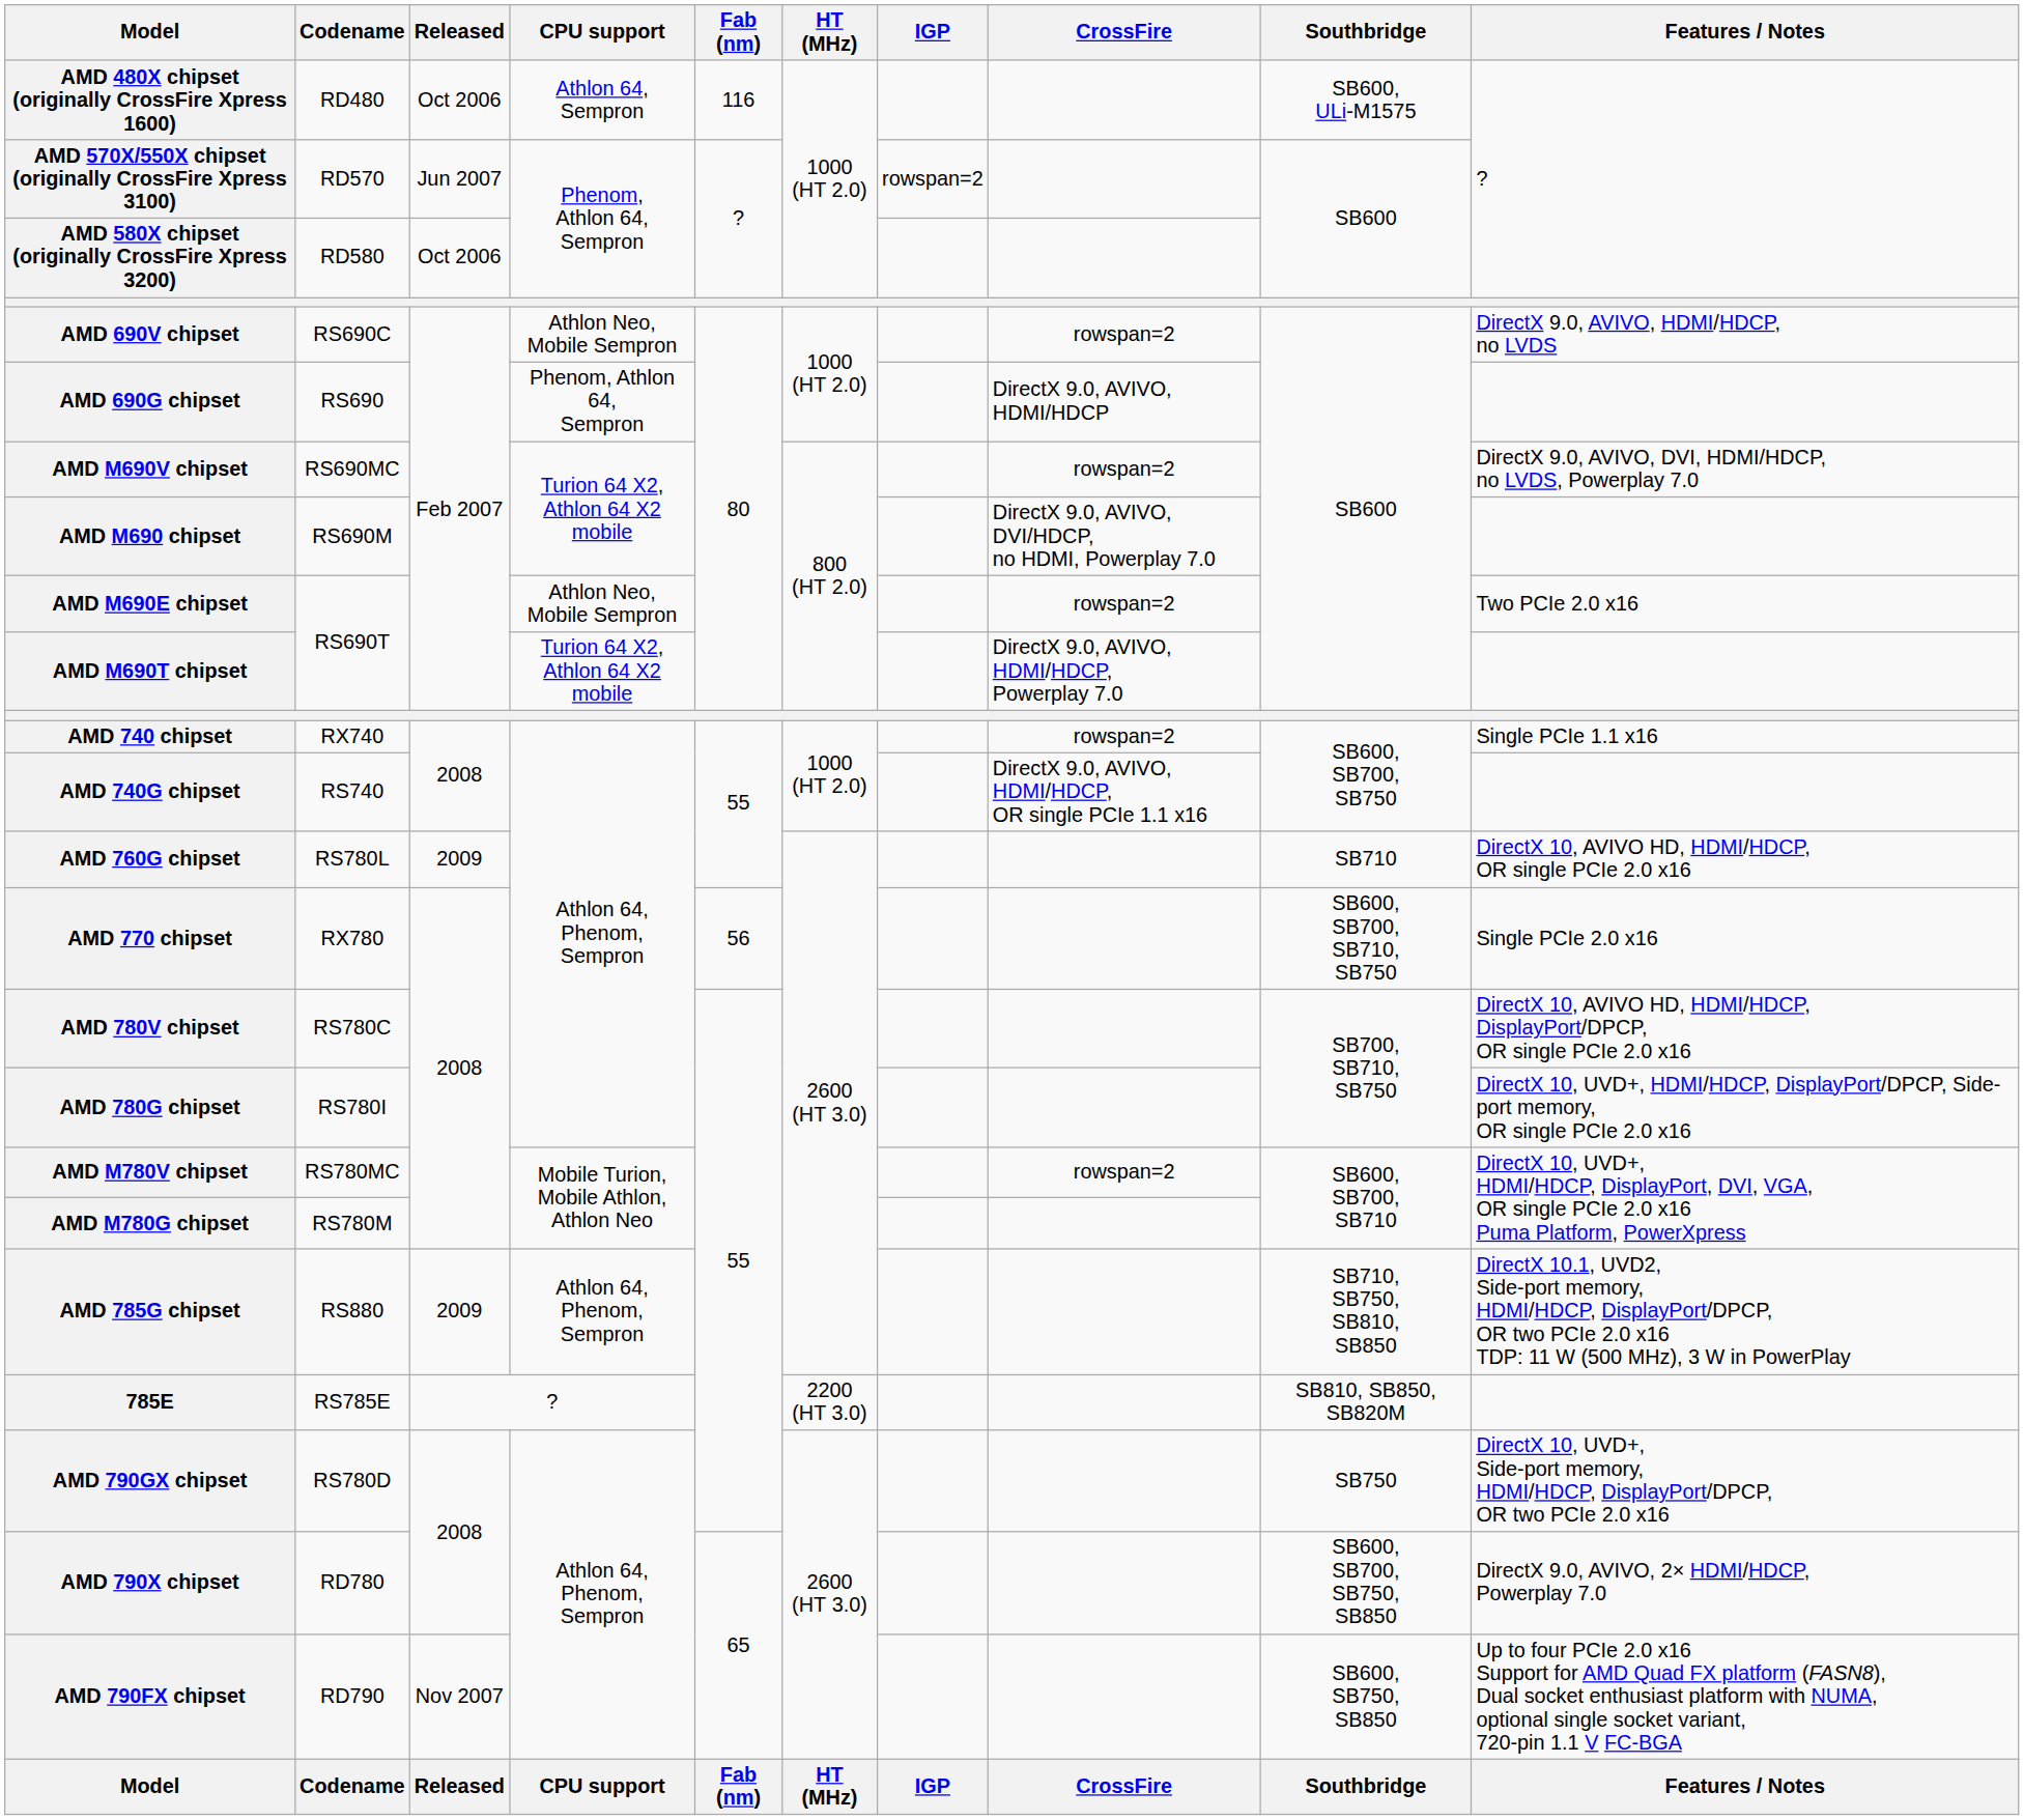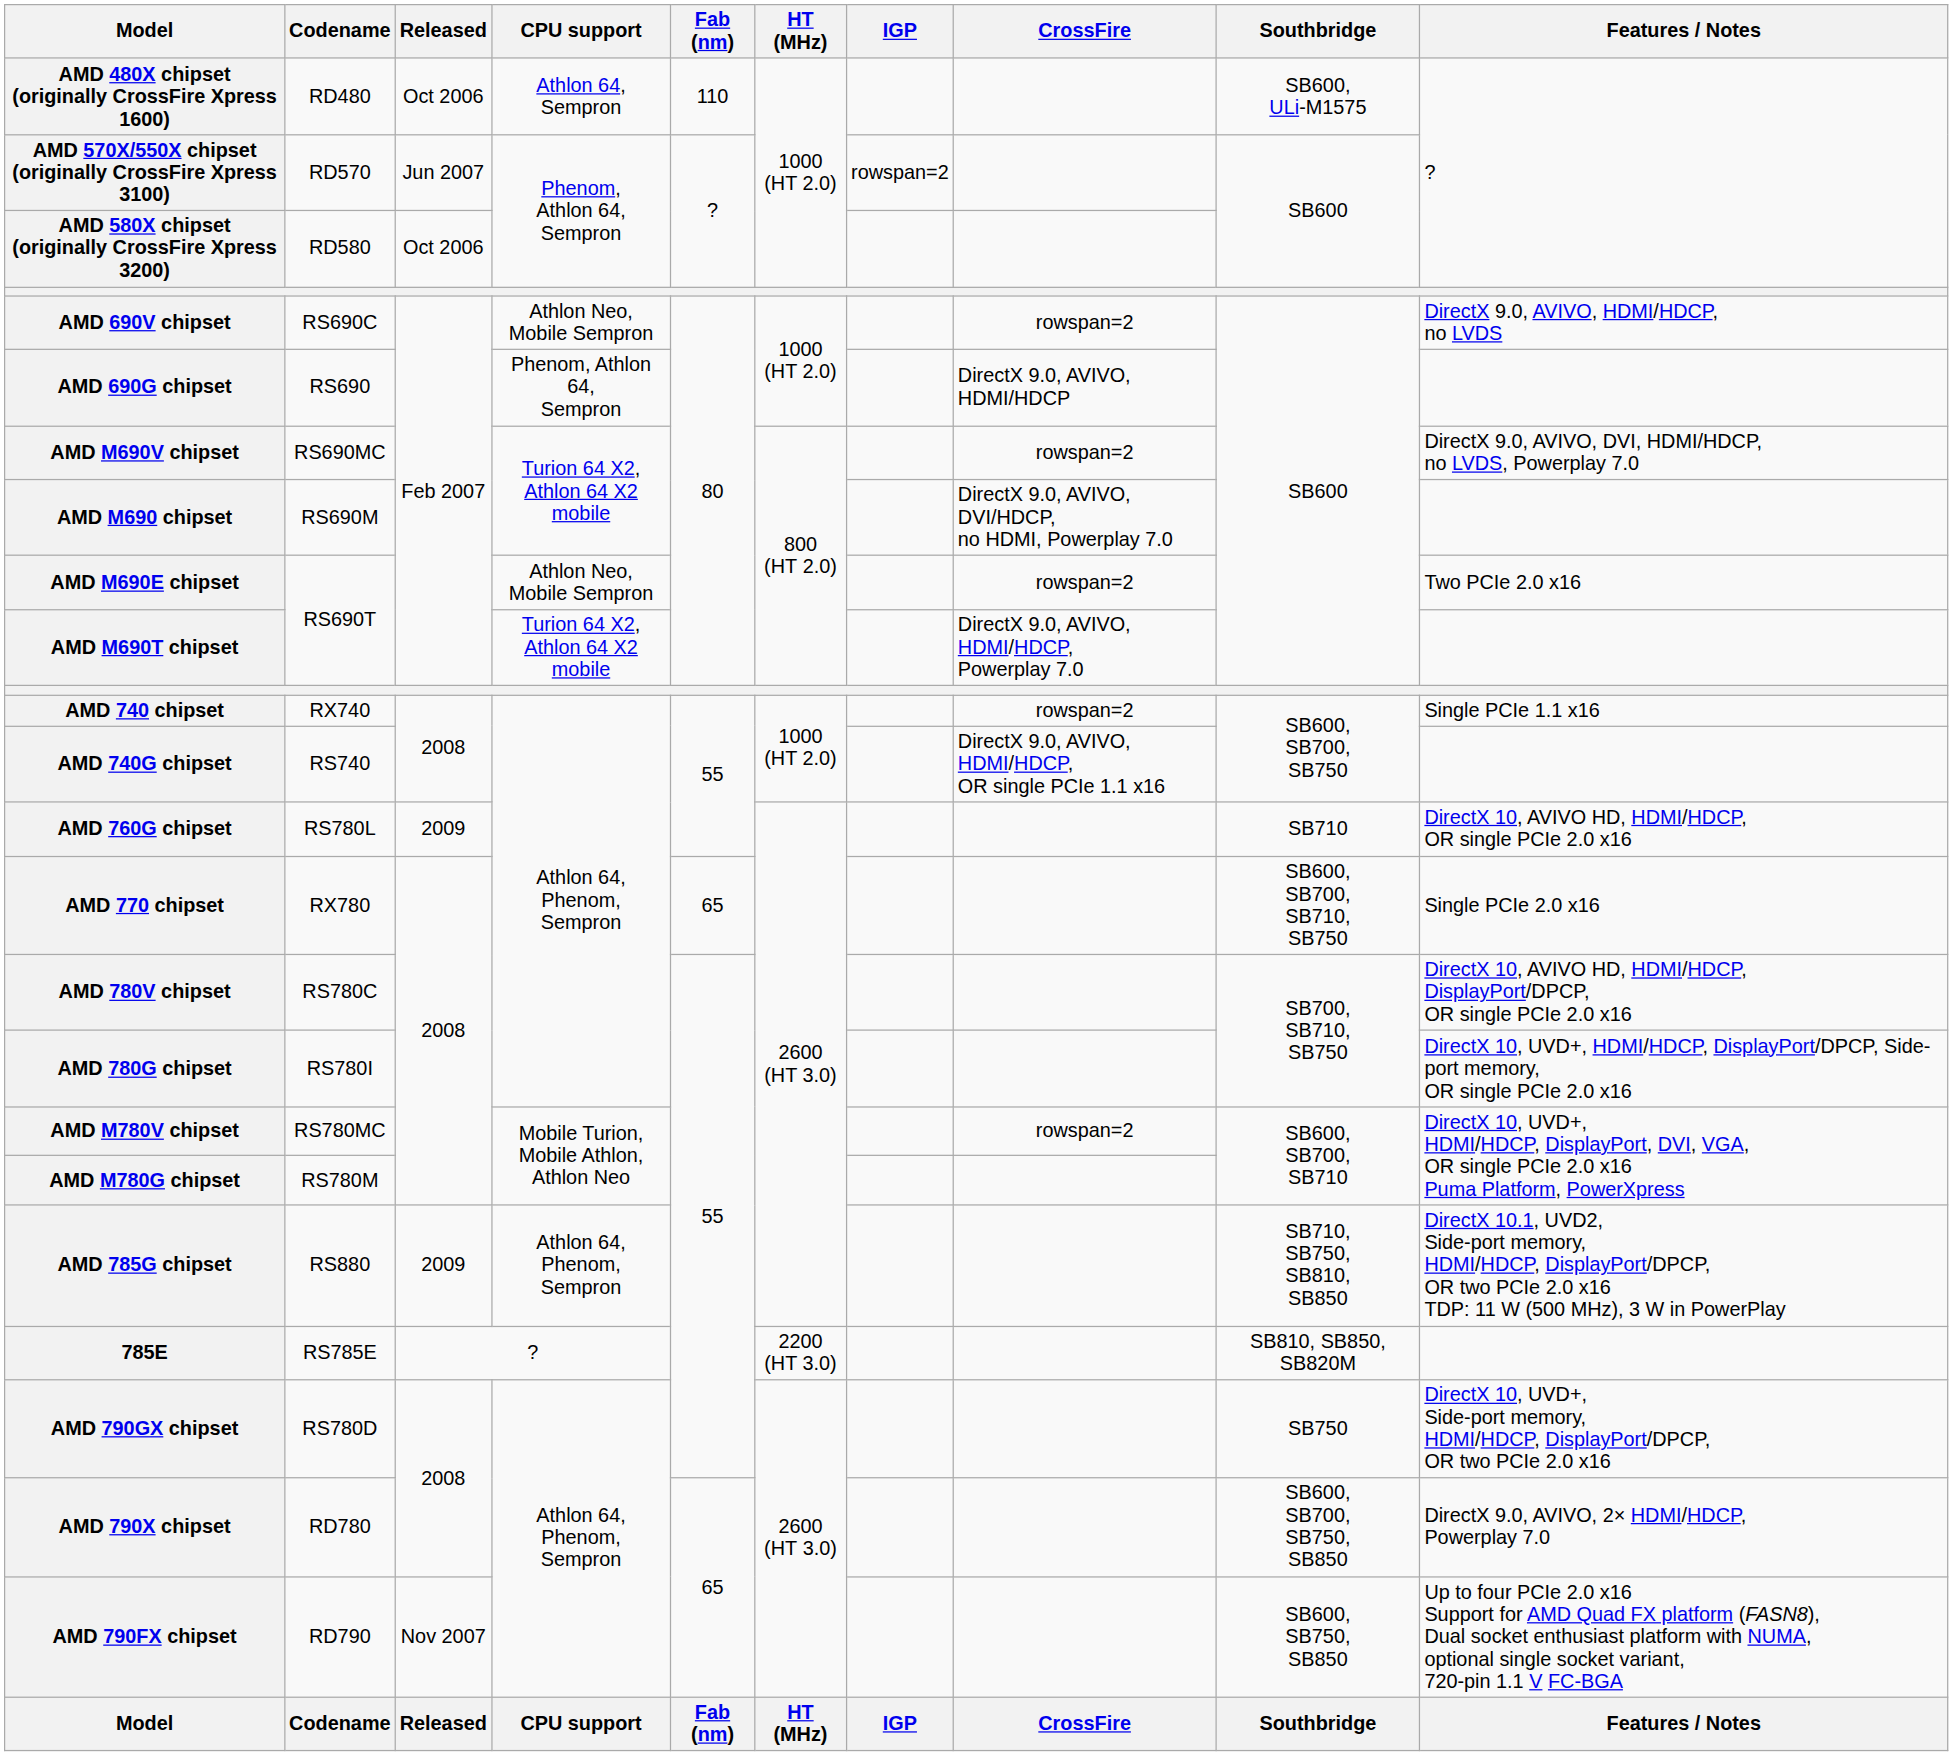AMD 480X chipset (originally CrossFire Xpress 1600) | Fab (nm): 116 -> 110
AMD 770 chipset | Fab (nm): 56 -> 65
